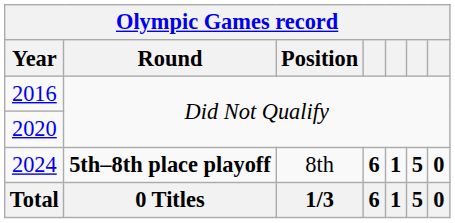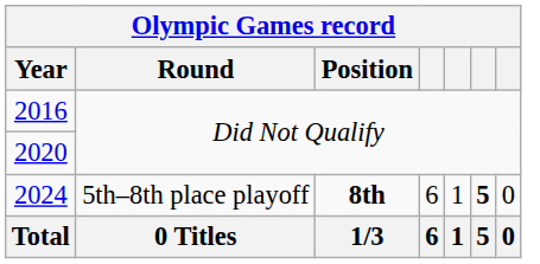2024 | Round: bold -> normal
2024 | Position: normal -> bold
2024 | column 4: bold -> normal
2024 | column 5: bold -> normal
2024 | column 7: bold -> normal
